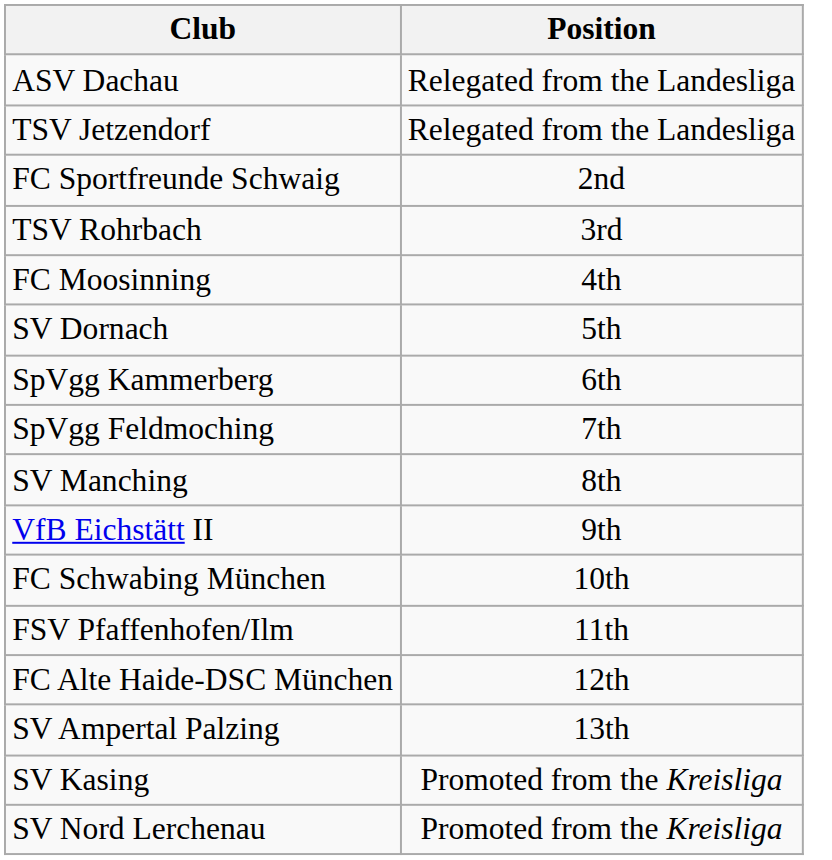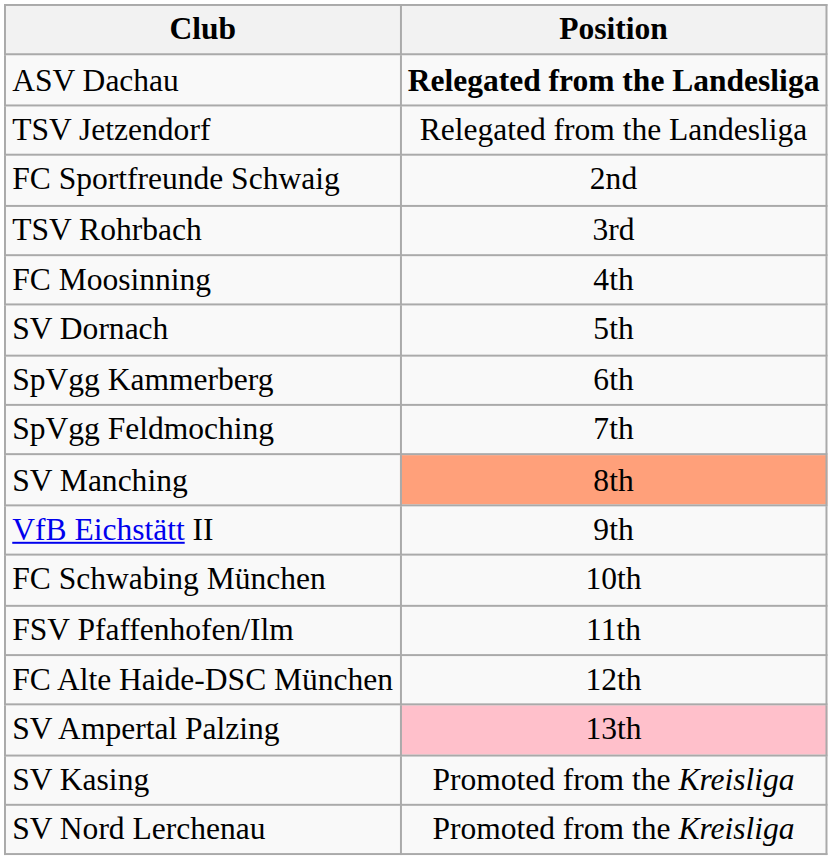ASV Dachau | Position: normal -> bold
SV Manching | Position: no background -> lightsalmon background
SV Ampertal Palzing | Position: no background -> pink background
